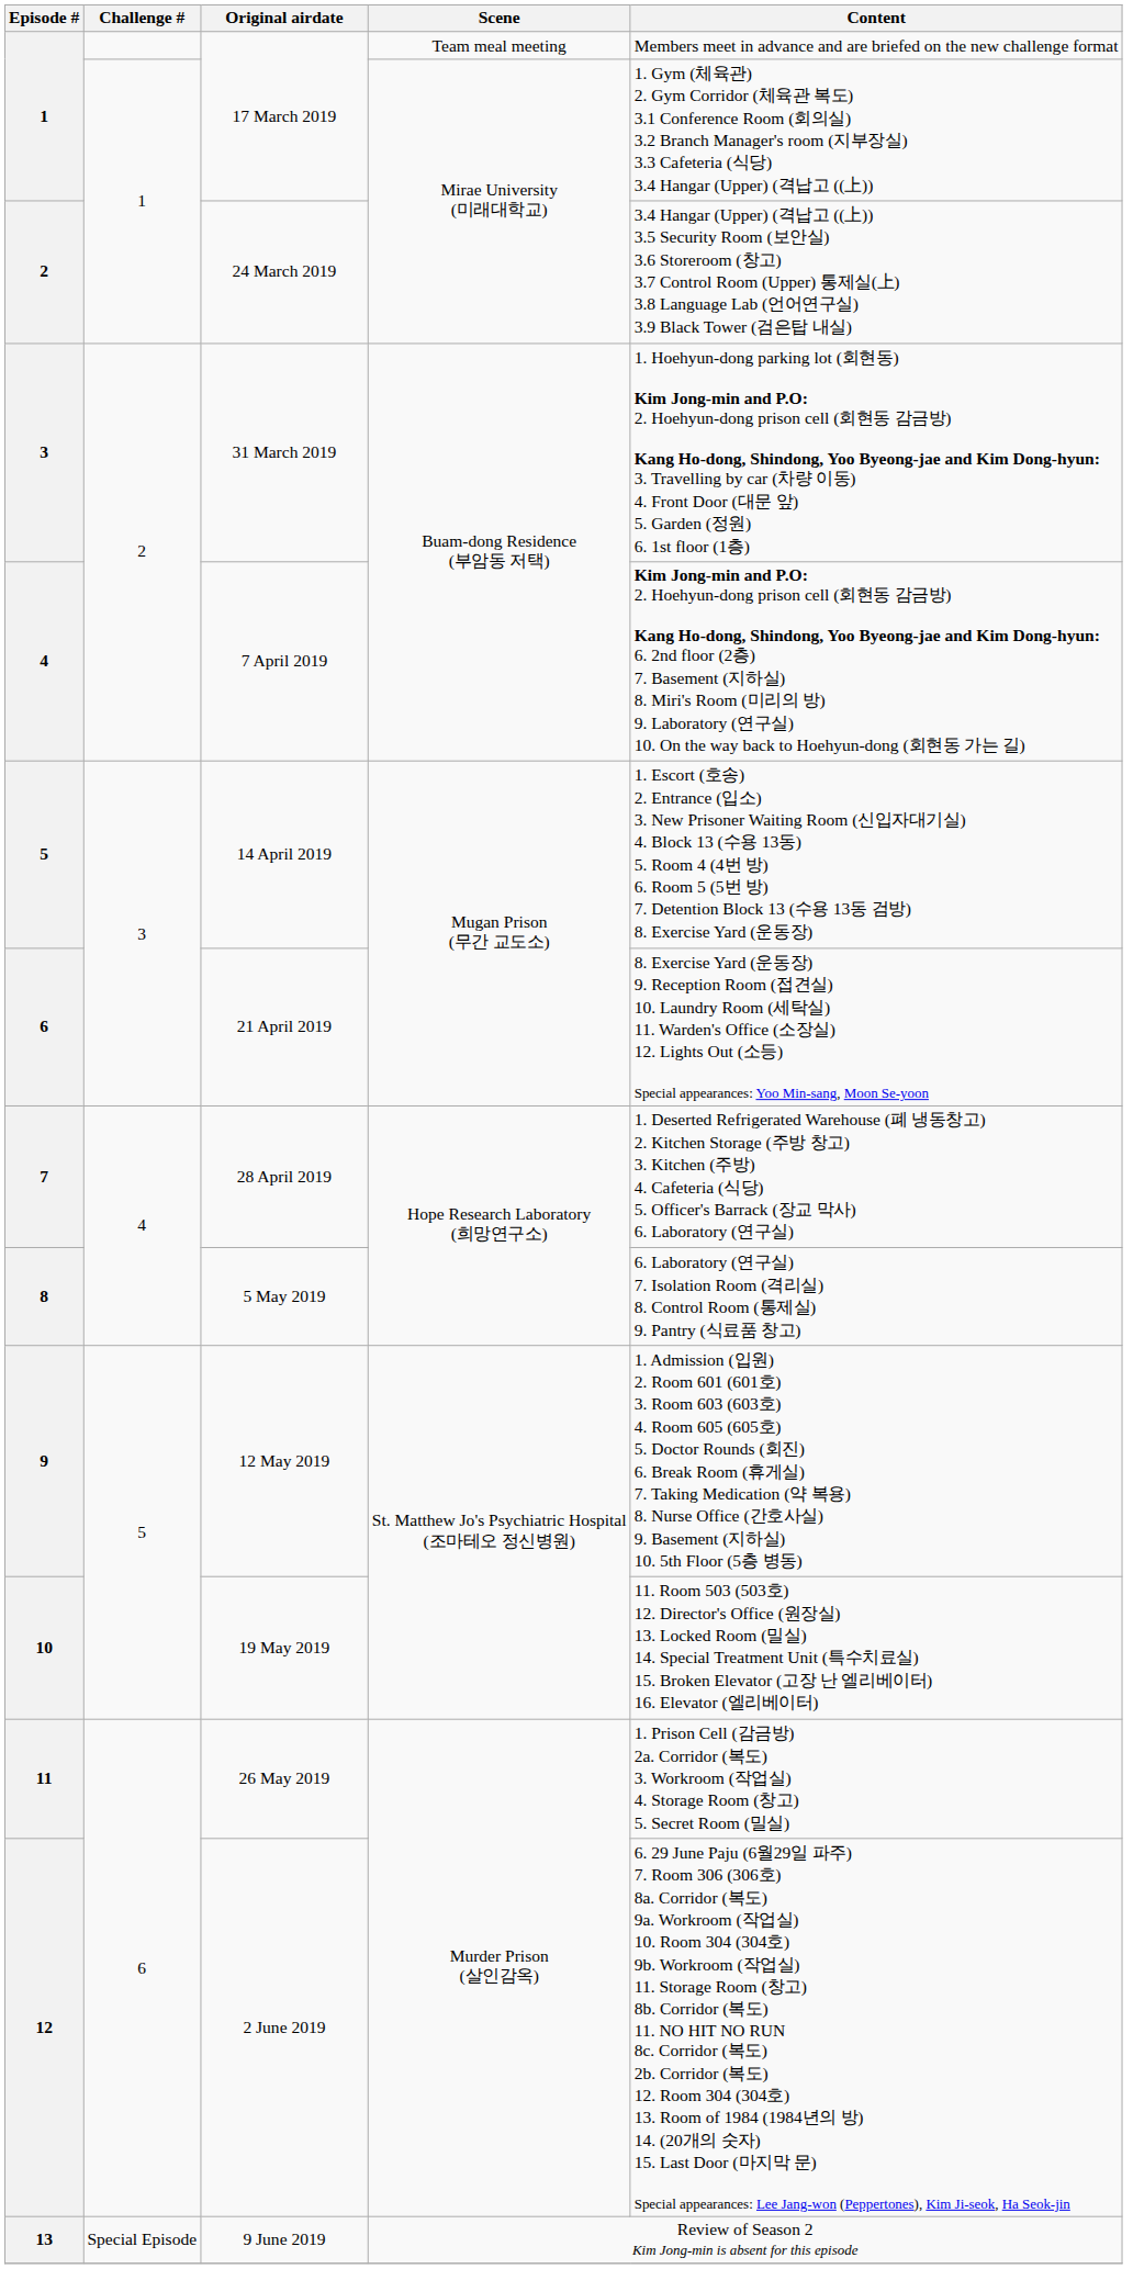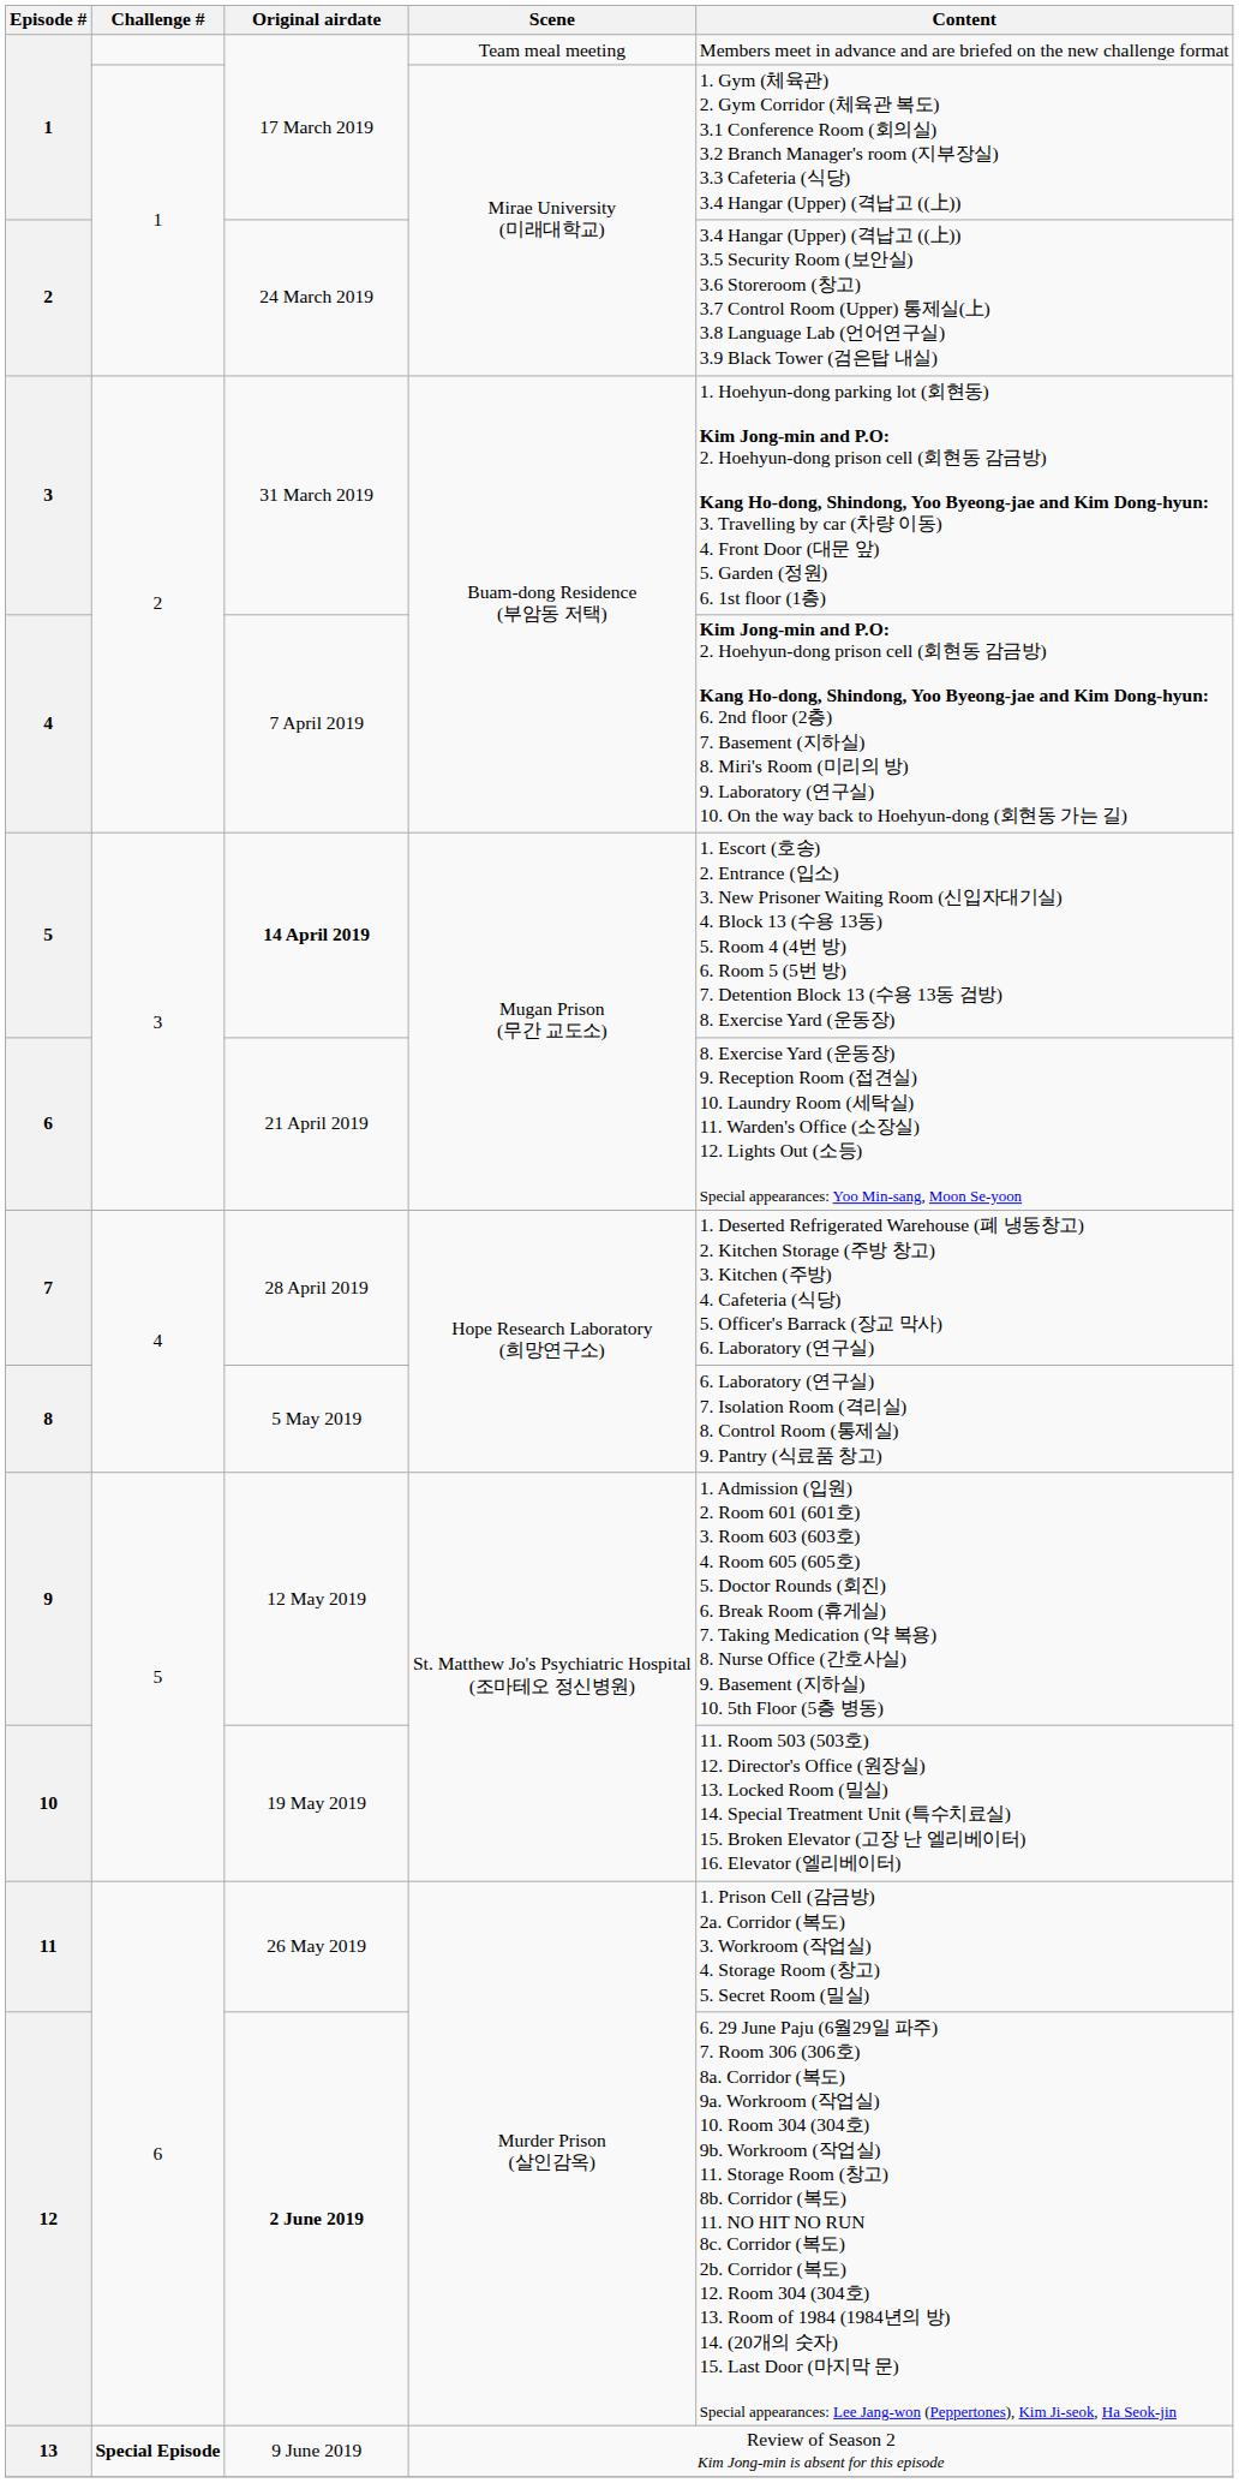14 April 2019 | Original airdate: normal -> bold
2 June 2019 | Original airdate: normal -> bold
9 June 2019 | Challenge #: normal -> bold
